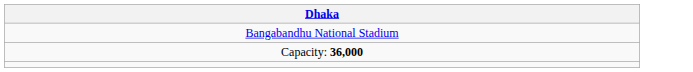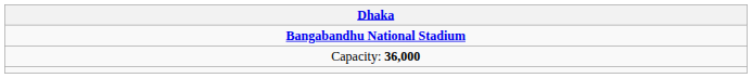row 2 | column 1: normal -> bold
